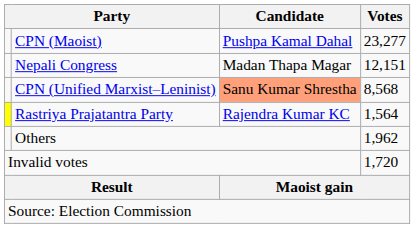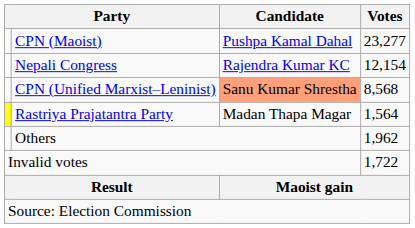Nepali Congress | Candidate: Madan Thapa Magar -> Rajendra Kumar KC
Nepali Congress | Votes: 12,151 -> 12,154
Rastriya Prajatantra Party | Candidate: Rajendra Kumar KC -> Madan Thapa Magar
Invalid votes | Votes: 1,720 -> 1,722
